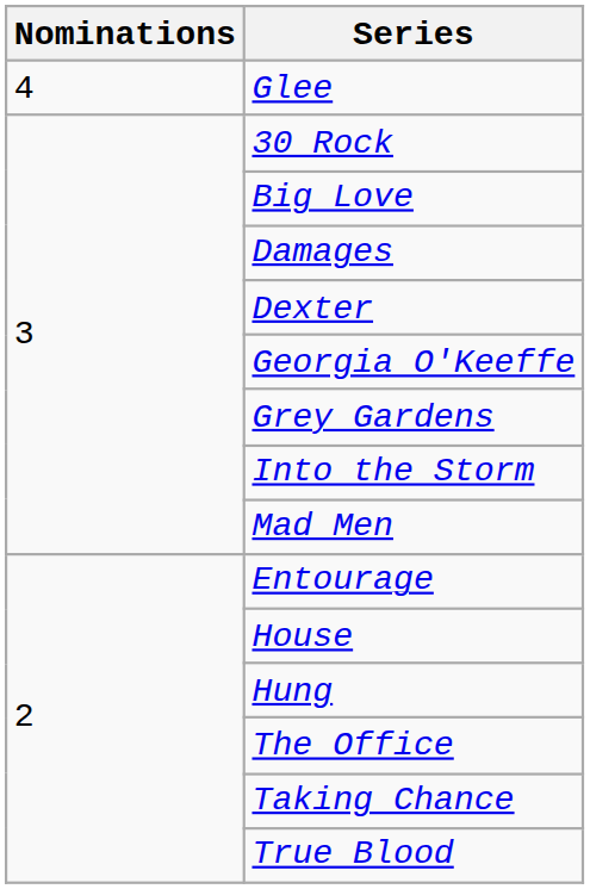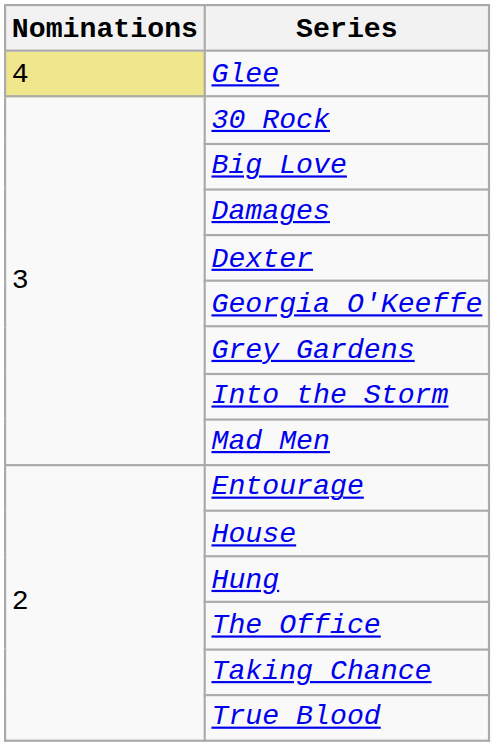Glee | Nominations: no background -> khaki background
